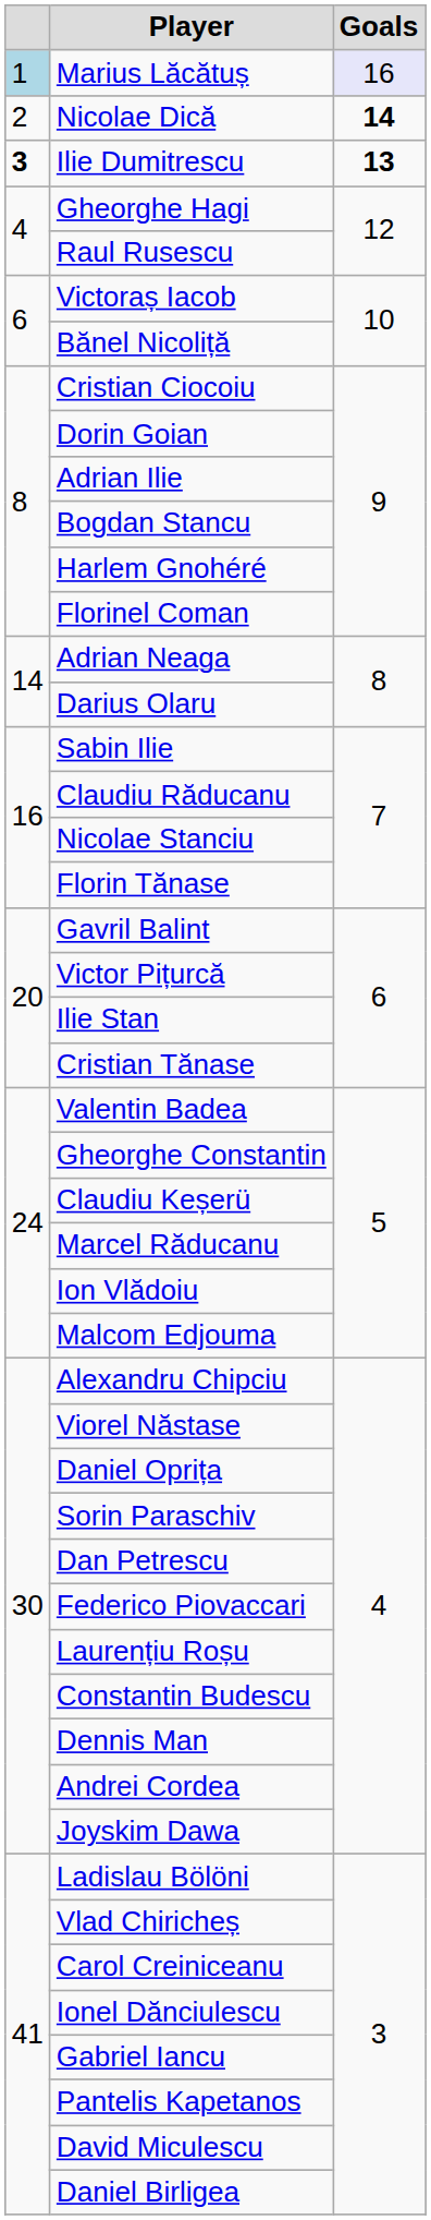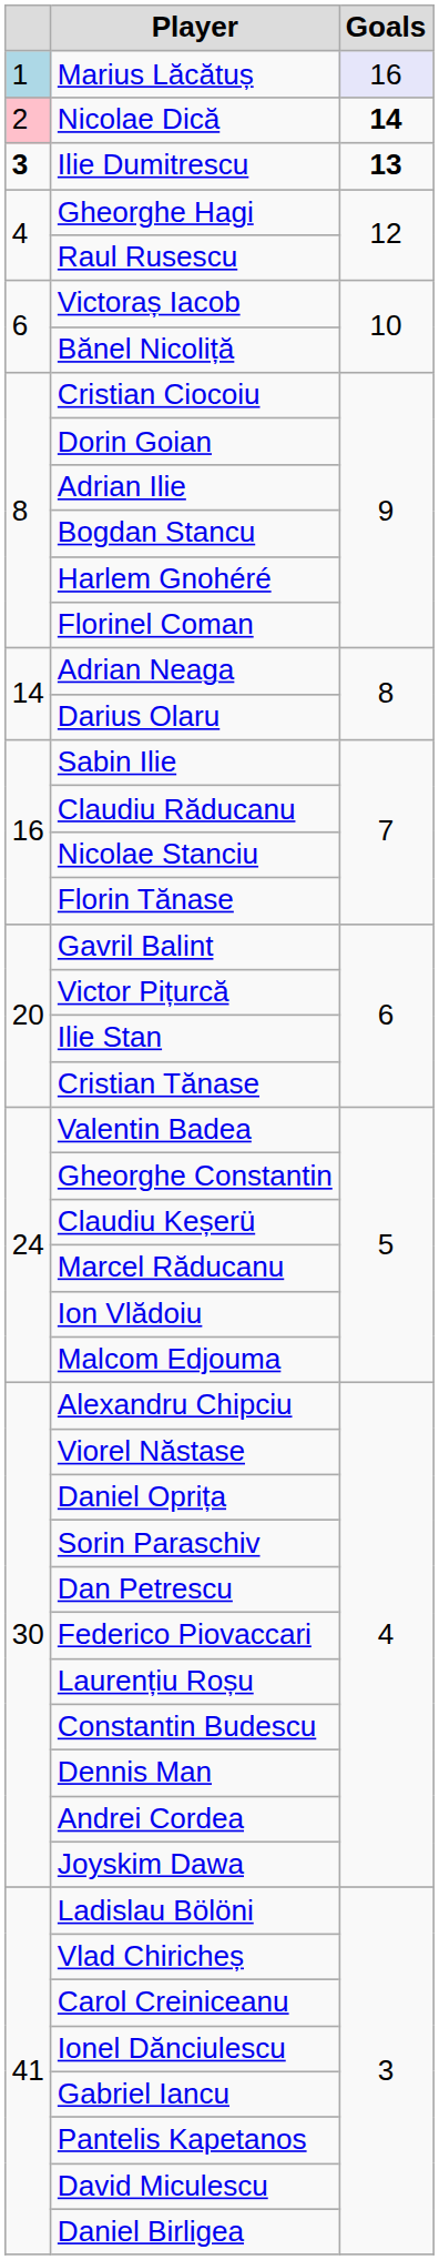Nicolae Dică | column 1: no background -> pink background
